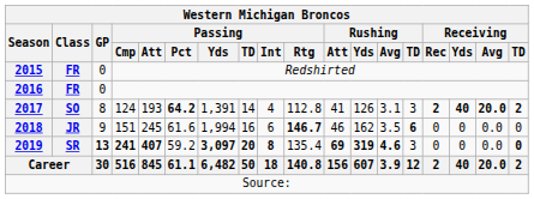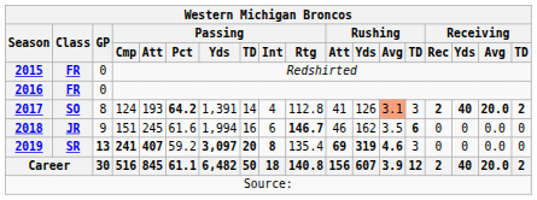2017 | Rushing / Avg: no background -> lightsalmon background
2019 | Receiving / TD: bold -> normal
